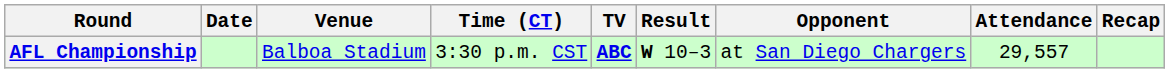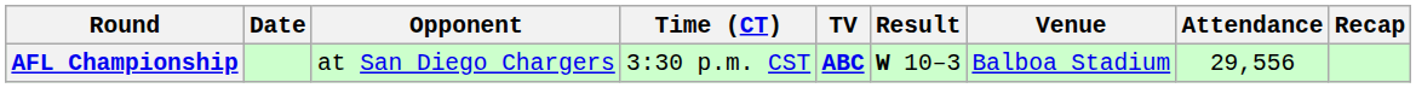columns swapped: Opponent <-> Venue
AFL Championship | Attendance: 29,557 -> 29,556
